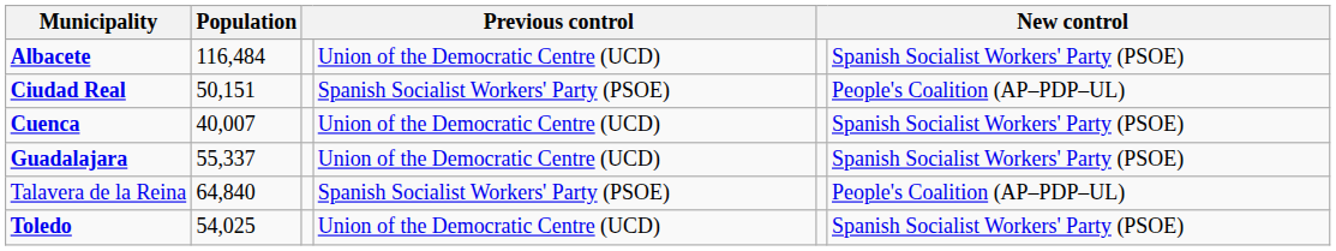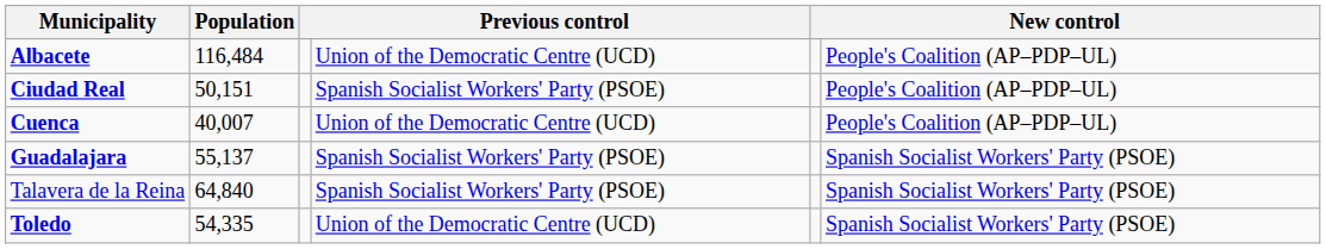Albacete | column 6: Spanish Socialist Workers' Party (PSOE) -> People's Coalition (AP–PDP–UL)
Cuenca | column 6: Spanish Socialist Workers' Party (PSOE) -> People's Coalition (AP–PDP–UL)
Guadalajara | Population: 55,337 -> 55,137
Guadalajara | column 4: Union of the Democratic Centre (UCD) -> Spanish Socialist Workers' Party (PSOE)
Talavera de la Reina | column 6: People's Coalition (AP–PDP–UL) -> Spanish Socialist Workers' Party (PSOE)
Toledo | Population: 54,025 -> 54,335
